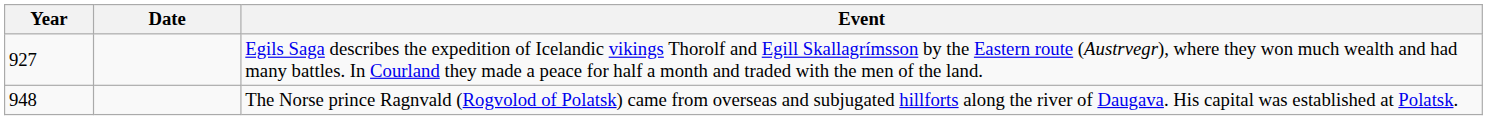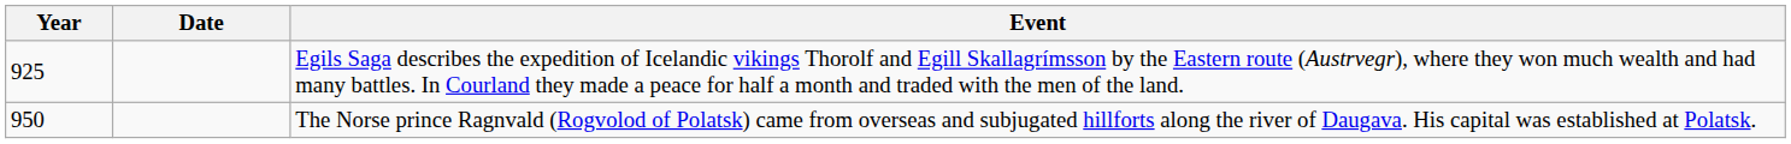row 2 | Year: 927 -> 925
row 3 | Year: 948 -> 950
